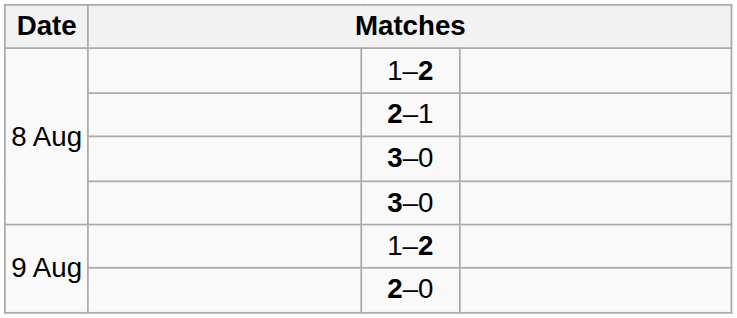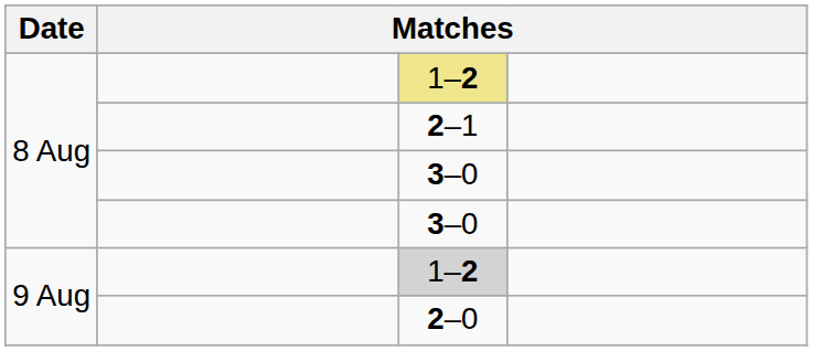8 Aug / 1–2 | column 3: no background -> khaki background
9 Aug / 1–2 | column 3: no background -> lightgrey background
